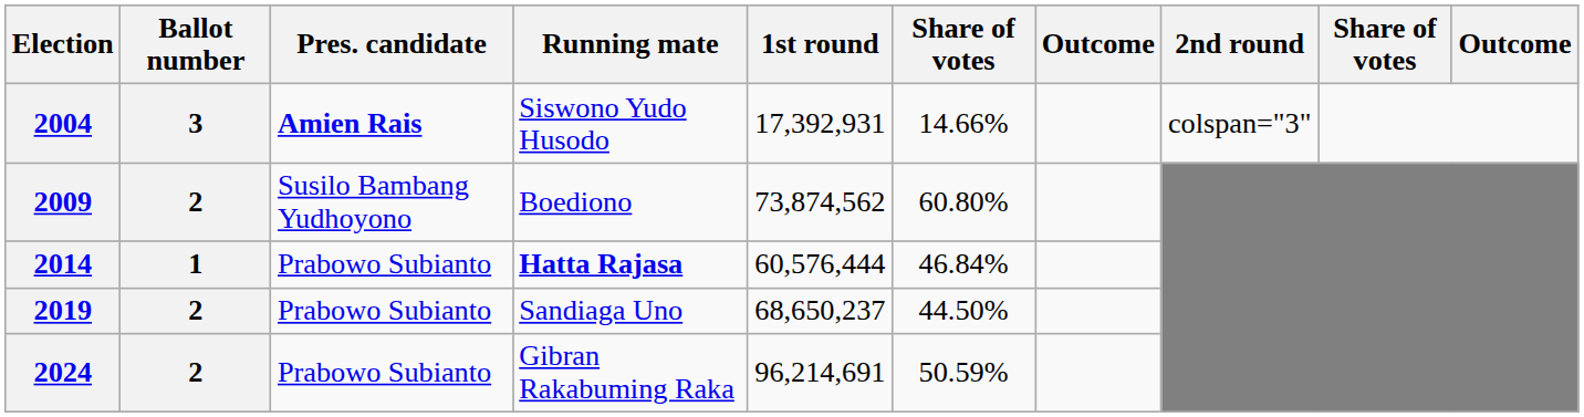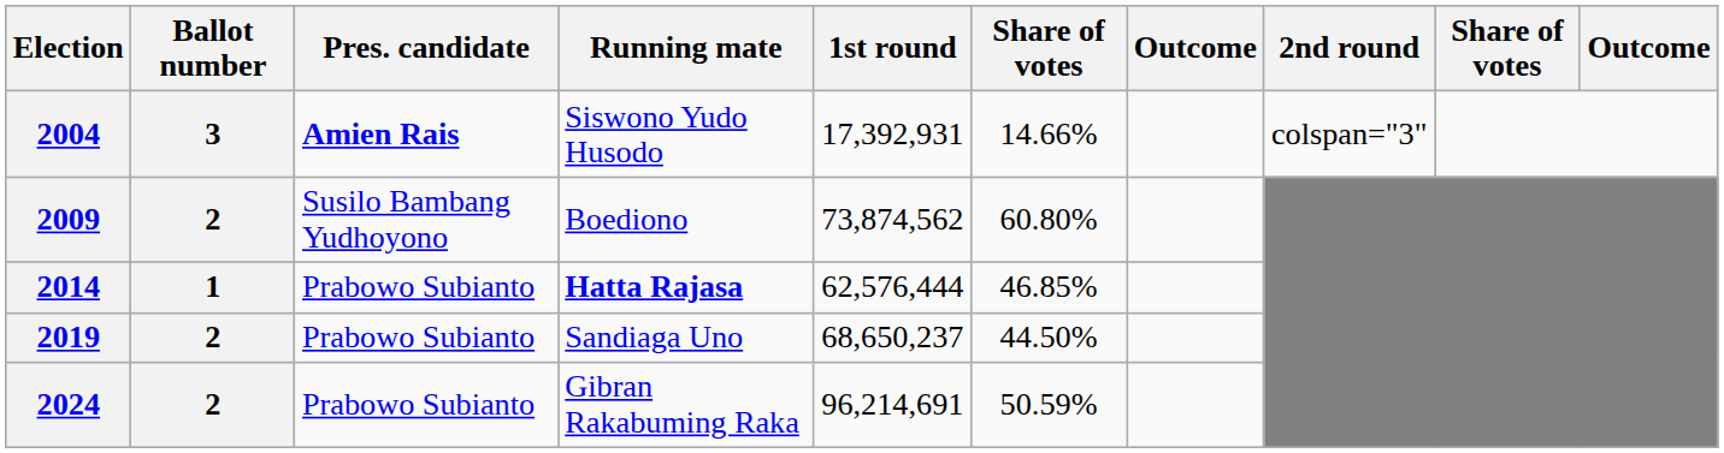2014 | 1st round: 60,576,444 -> 62,576,444
2014 | column 6: 46.84% -> 46.85%
